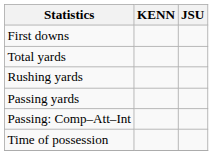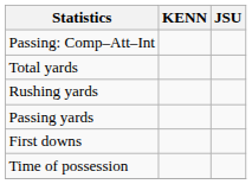rows swapped: First downs <-> Passing: Comp–Att–Int
